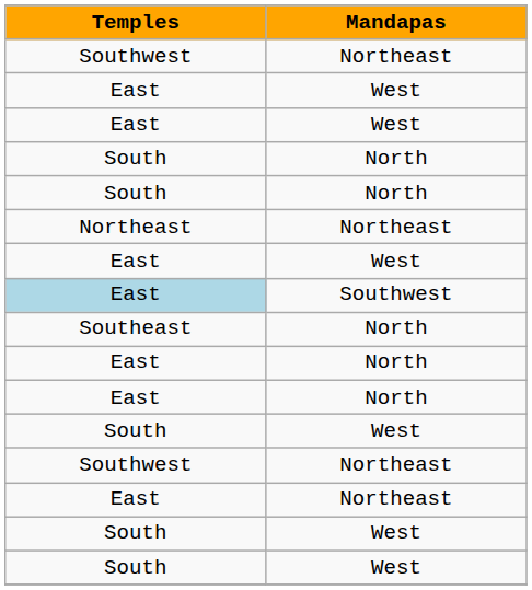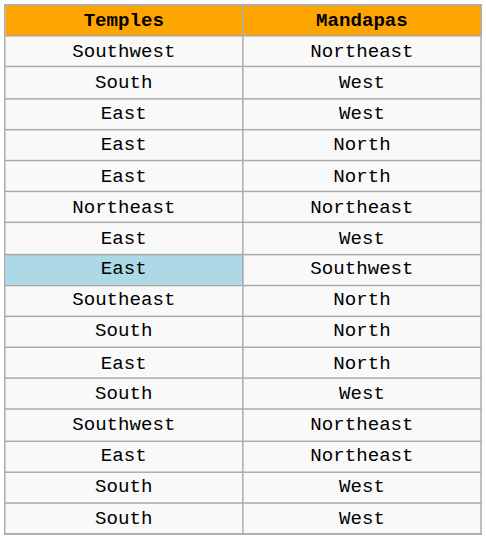row 3 | Temples: East -> South
row 5 | Temples: South -> East
row 6 | Temples: South -> East
row 11 | Temples: East -> South
